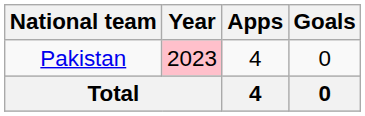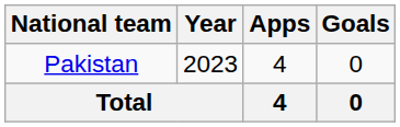Pakistan | Year: pink background -> no background
